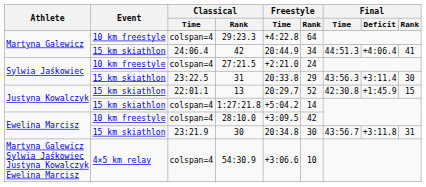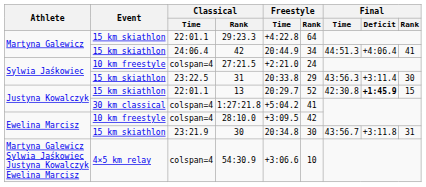29:23.3 | Event: 10 km freestyle -> 15 km skiathlon
29:23.3 | Classical / Time: colspan=4 -> 22:01.1
13 | Final / Deficit: normal -> bold
1:27:21.8 | Event: 15 km skiathlon -> 30 km classical
1:27:21.8 | Freestyle / Rank: 14 -> 41
